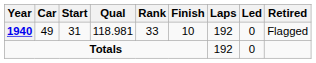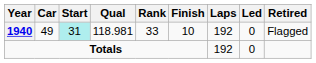1940 | Start: no background -> paleturquoise background
